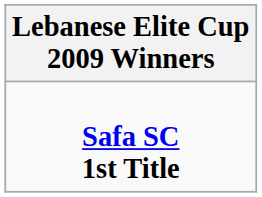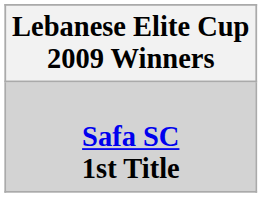row 2 | column 1: no background -> lightgrey background
